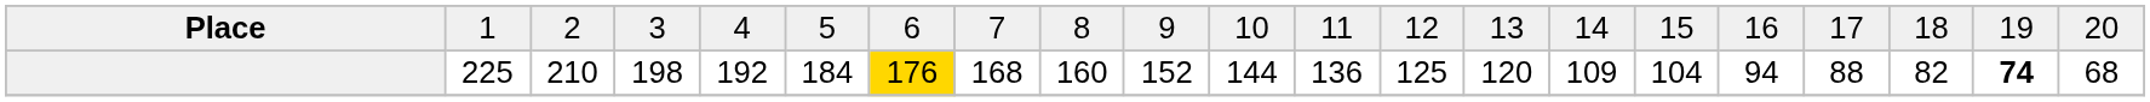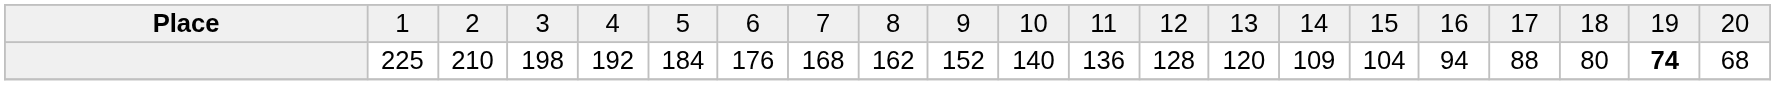row 2 | column 7: gold background -> no background
row 2 | column 9: 160 -> 162
row 2 | column 11: 144 -> 140
row 2 | column 13: 125 -> 128
row 2 | column 19: 82 -> 80
